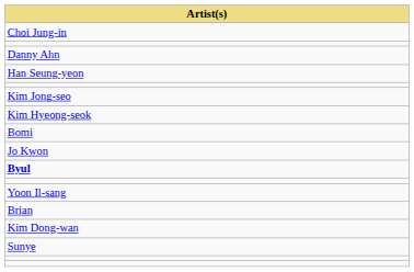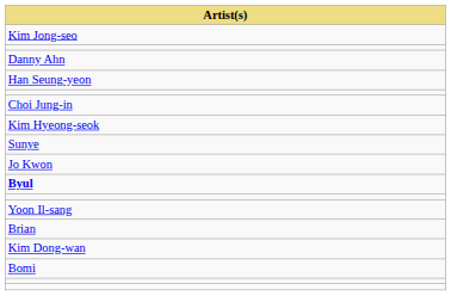row 2 | column 1: Choi Jung-in -> Kim Jong-seo
row 7 | column 1: Kim Jong-seo -> Choi Jung-in
row 9 | column 1: Bomi -> Sunye
row 16 | column 1: Sunye -> Bomi
